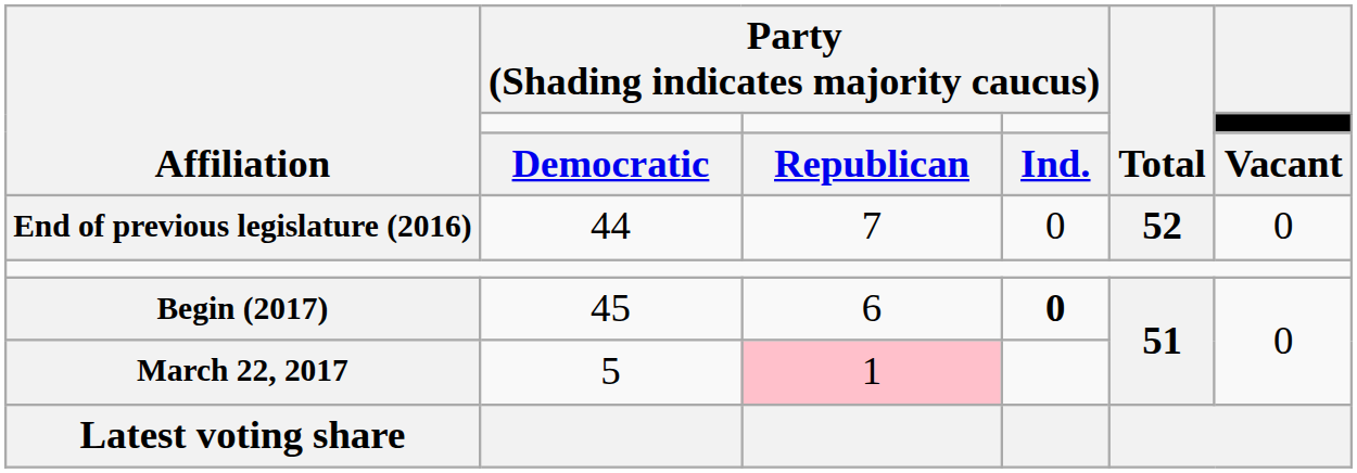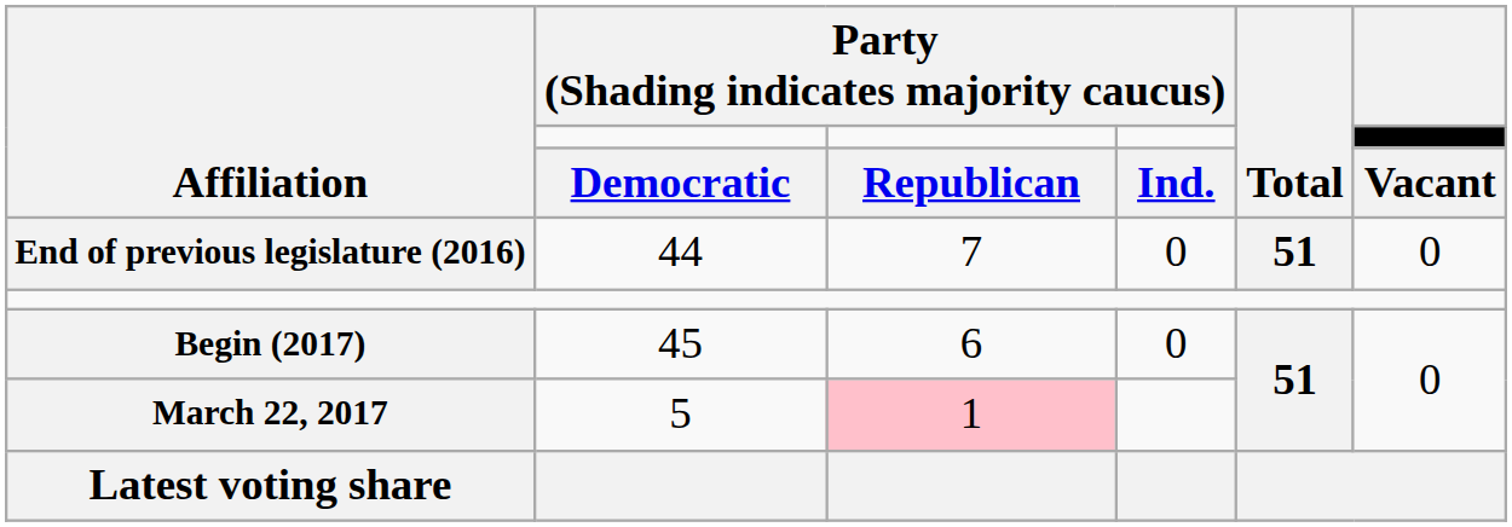End of previous legislature (2016) | Total: 52 -> 51
Begin (2017) | column 4: bold -> normal
